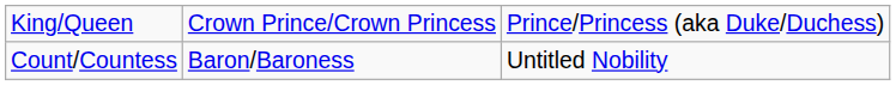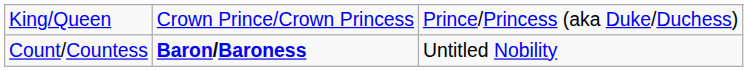Count/Countess | column 2: normal -> bold
